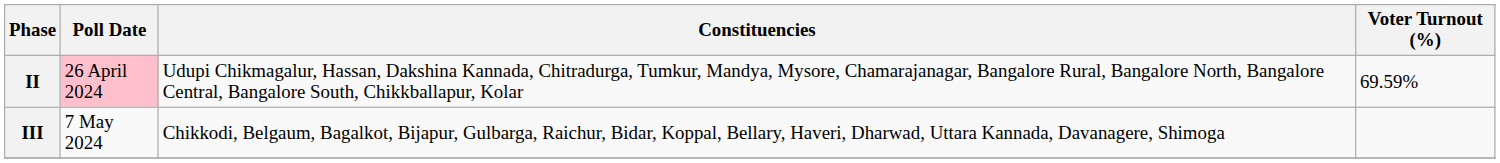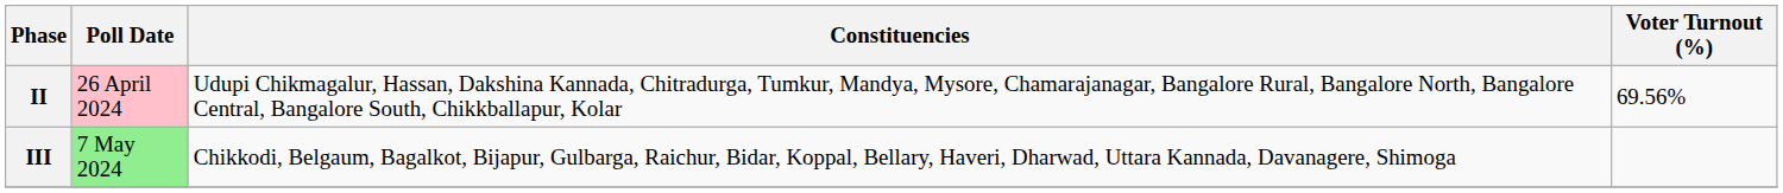II | Voter Turnout (%): 69.59% -> 69.56%
III | Poll Date: no background -> lightgreen background
